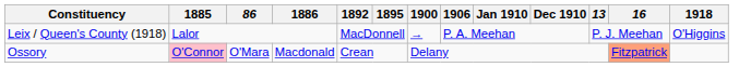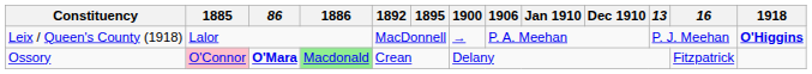Leix / Queen's County (1918) | 1918: normal -> bold
Ossory | 86: normal -> bold
Ossory | 1886: no background -> lightgreen background
Ossory | 16: lightsalmon background -> no background
